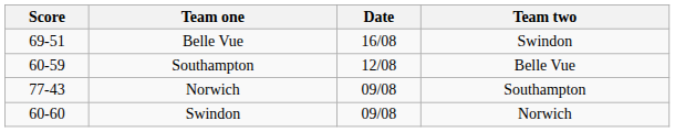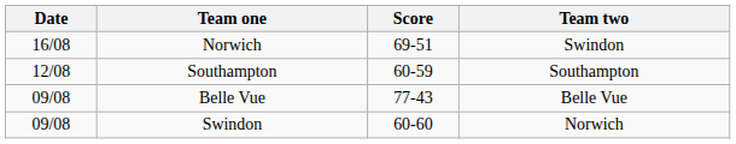columns swapped: Date <-> Score
row 2 | Team one: Belle Vue -> Norwich
row 3 | Team two: Belle Vue -> Southampton
row 4 | Team one: Norwich -> Belle Vue
row 4 | Team two: Southampton -> Belle Vue
